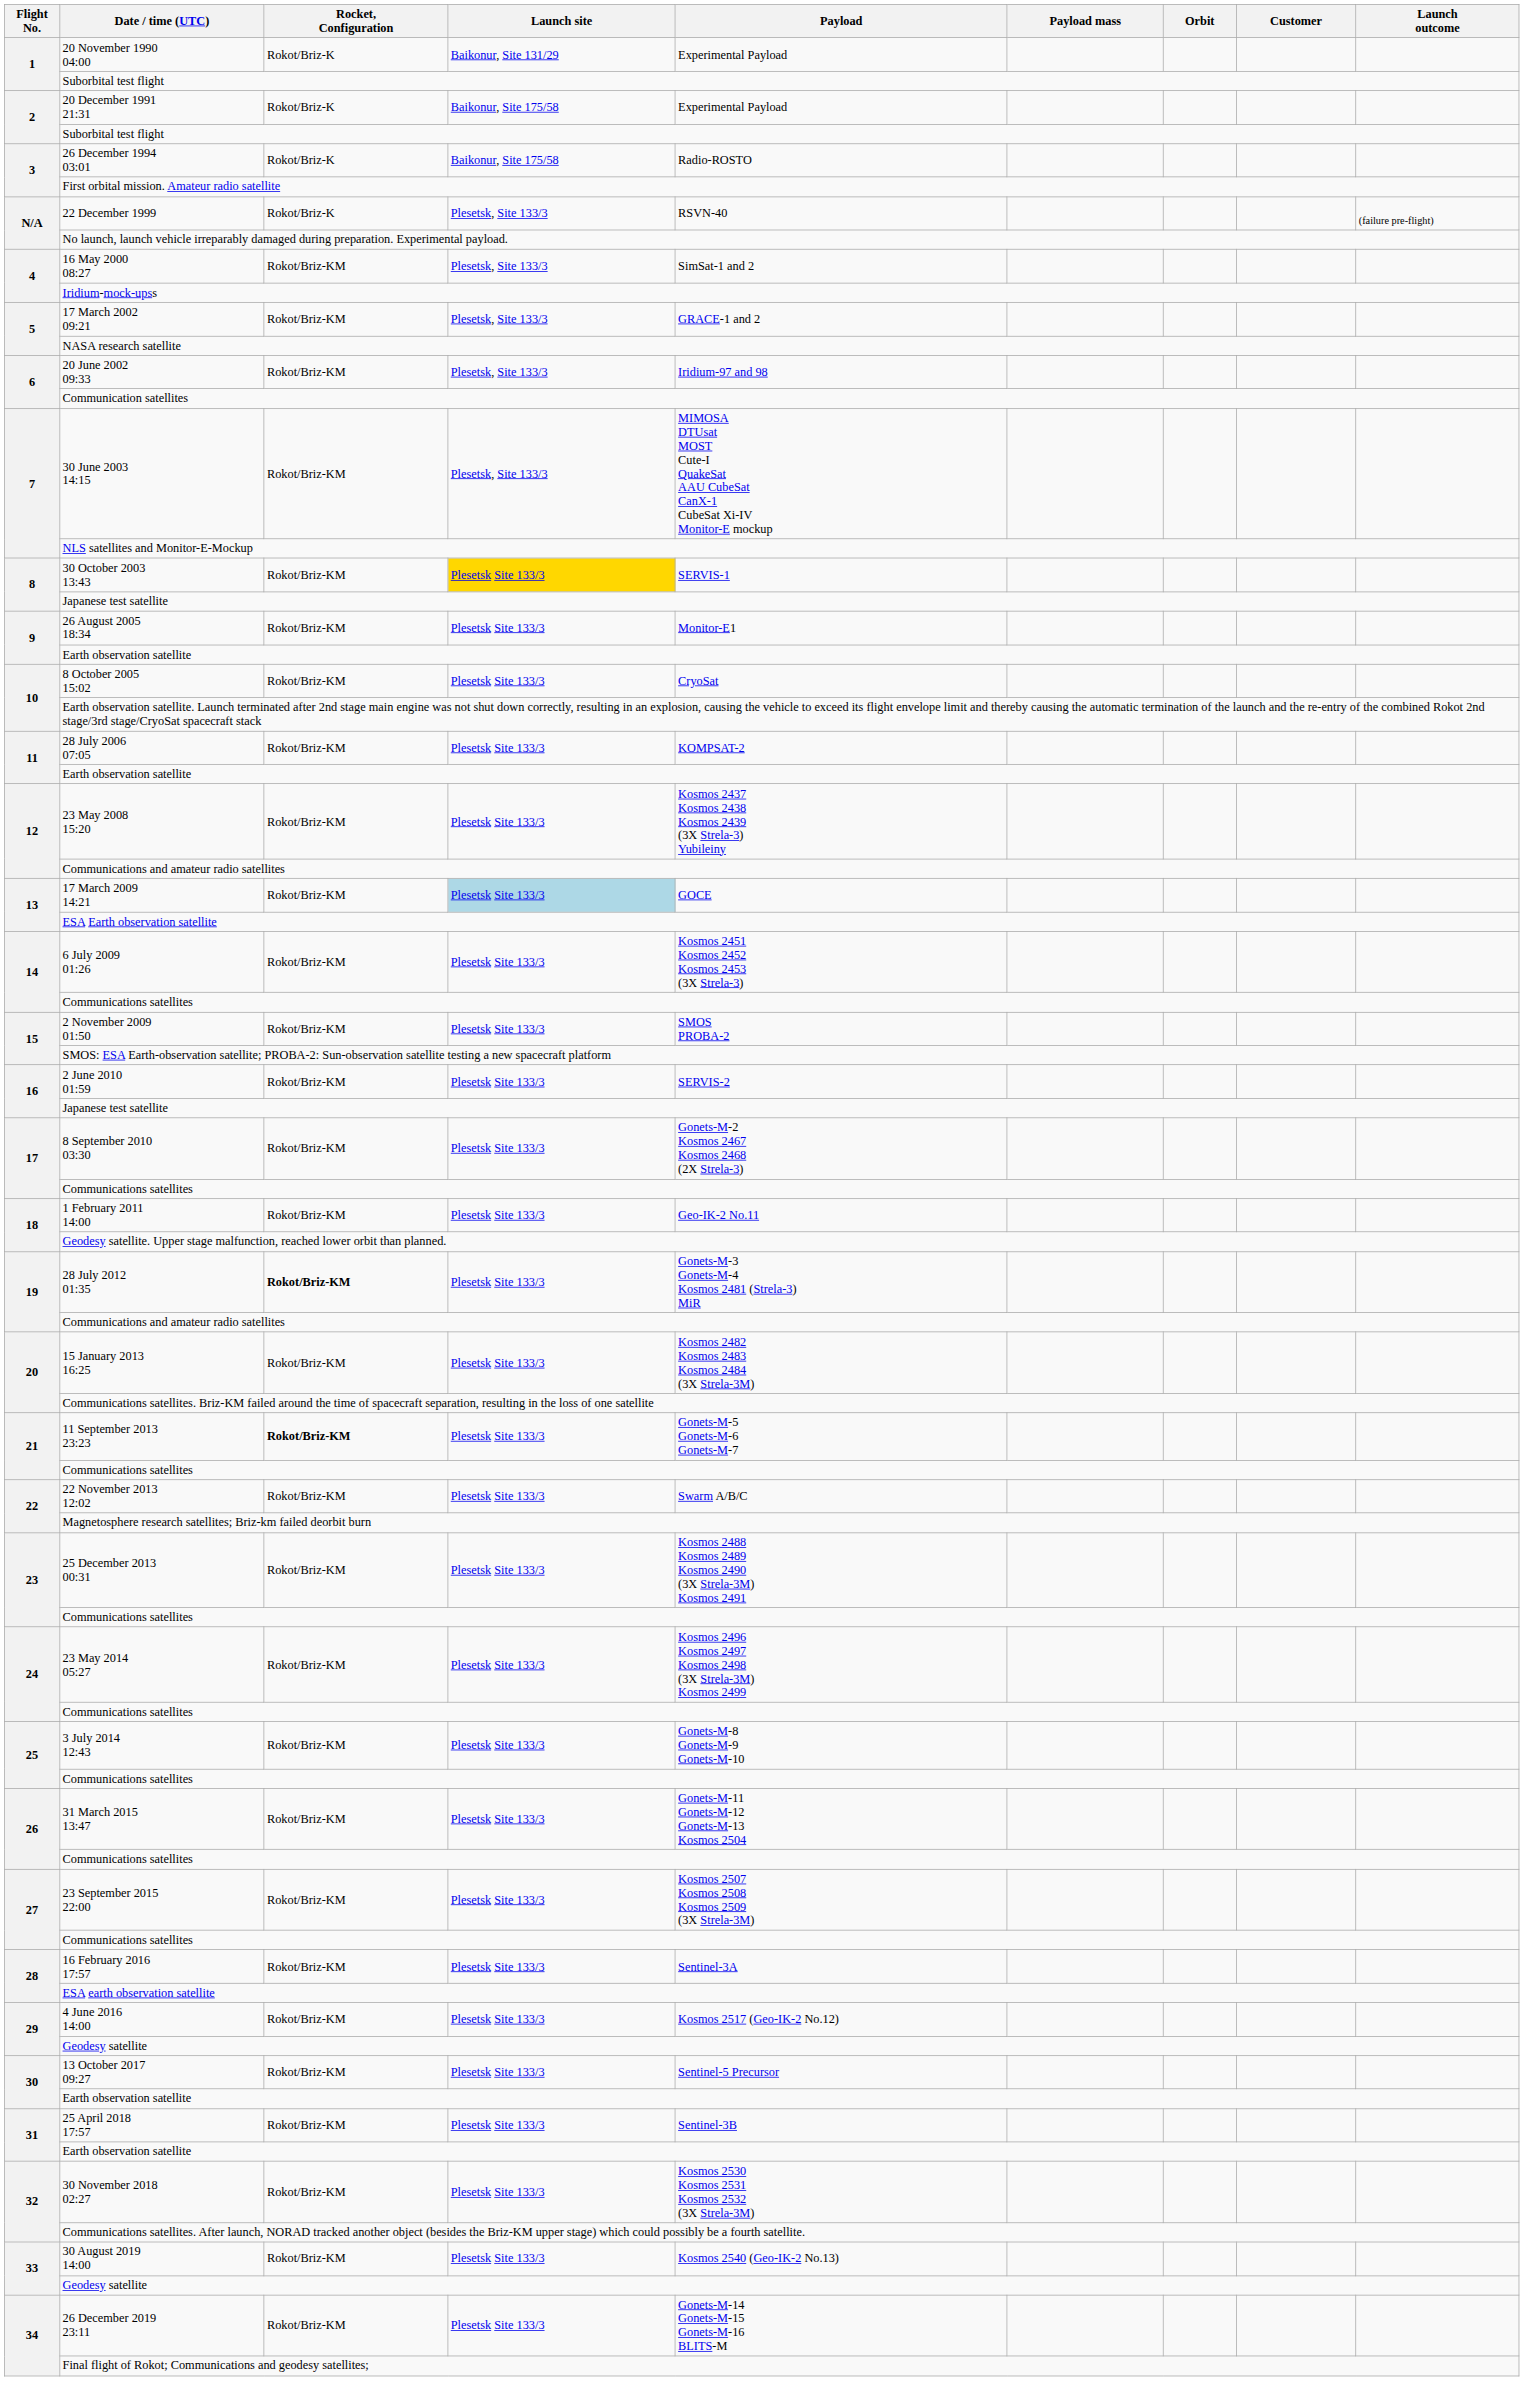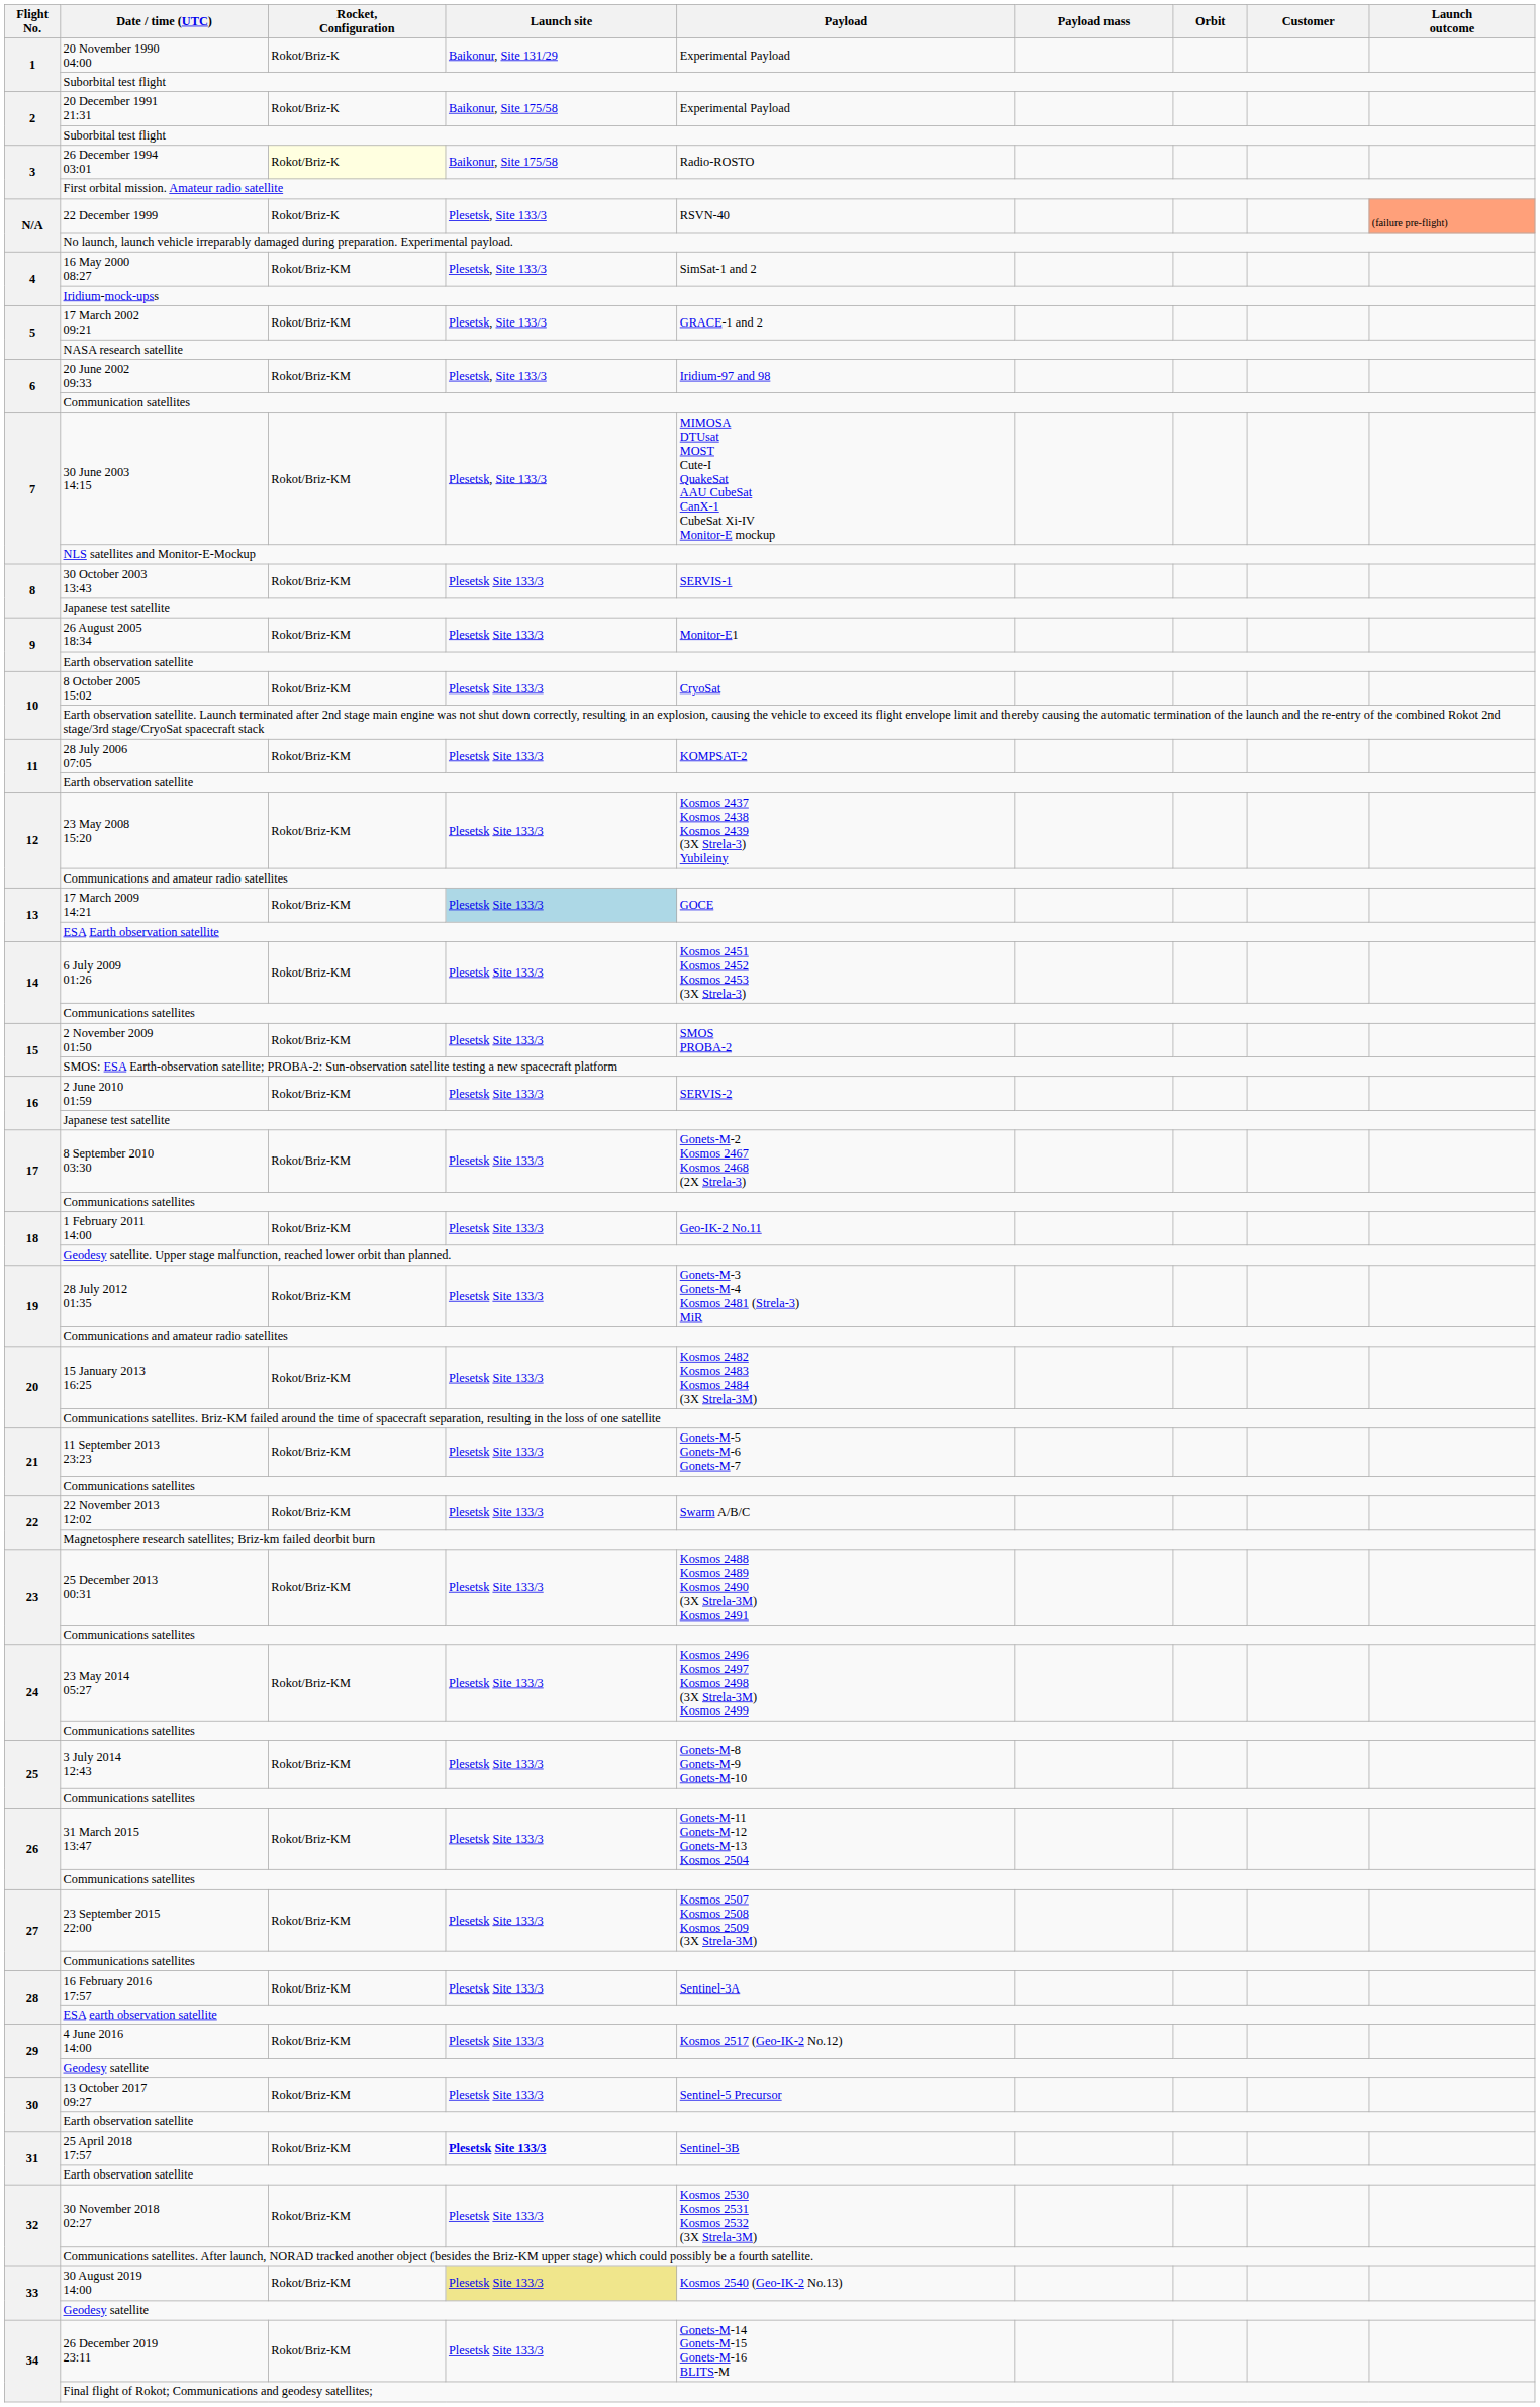26 December 1994 03:01 | Rocket, Configuration: no background -> lightyellow background
22 December 1999 | Launch outcome: no background -> lightsalmon background
30 October 2003 13:43 | Launch site: gold background -> no background
28 July 2012 01:35 | Rocket, Configuration: bold -> normal
11 September 2013 23:23 | Rocket, Configuration: bold -> normal
25 April 2018 17:57 | Launch site: normal -> bold
30 August 2019 14:00 | Launch site: no background -> khaki background
